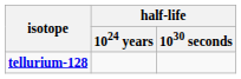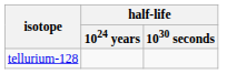tellurium-128 | isotope: bold -> normal
